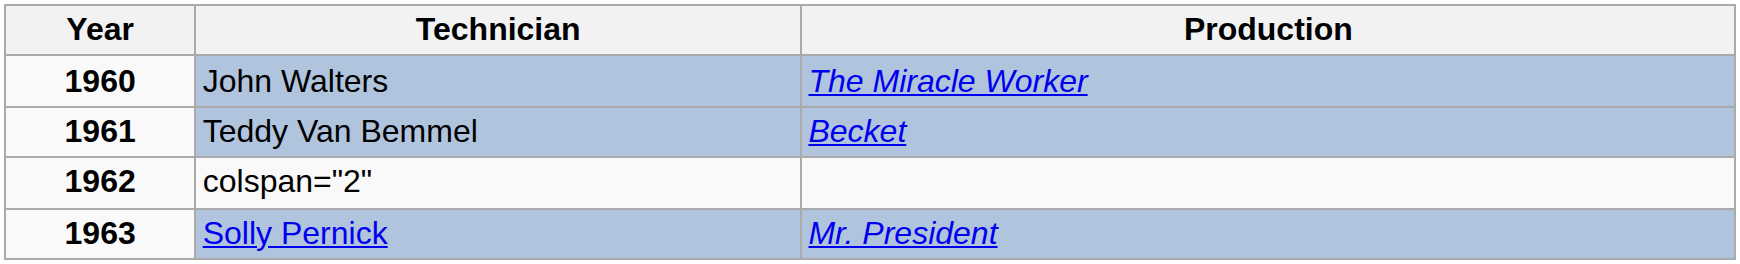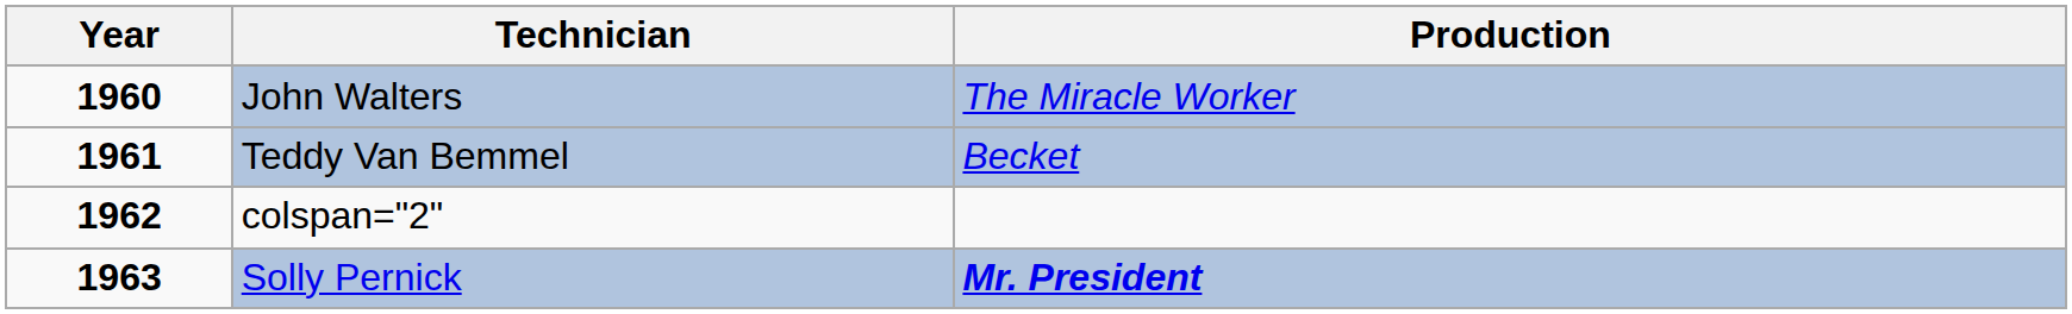Solly Pernick | Production: normal -> bold
